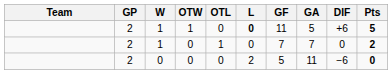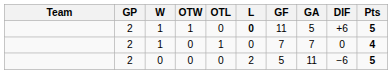row 3 | Pts: 2 -> 4
row 4 | Pts: 0 -> 5
